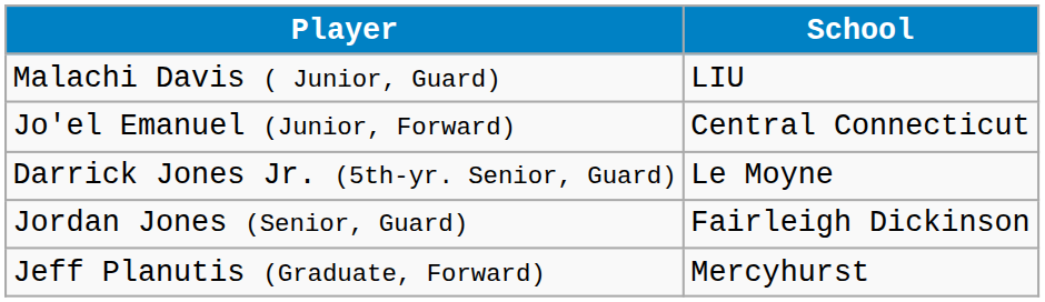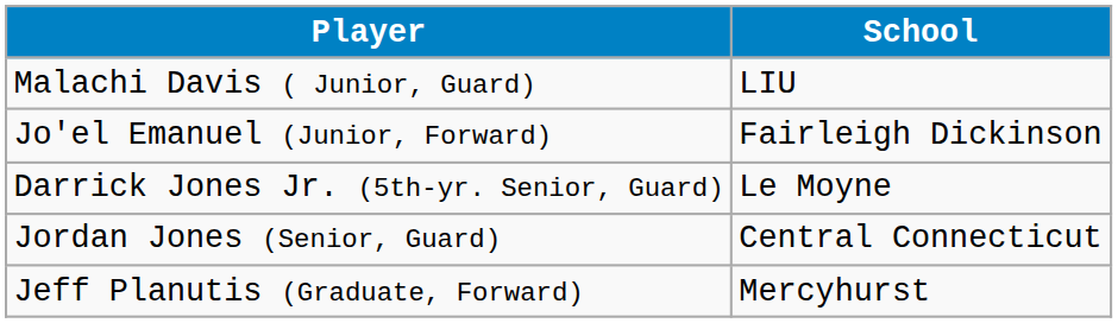Jo'el Emanuel (Junior, Forward) | School: Central Connecticut -> Fairleigh Dickinson
Jordan Jones (Senior, Guard) | School: Fairleigh Dickinson -> Central Connecticut
